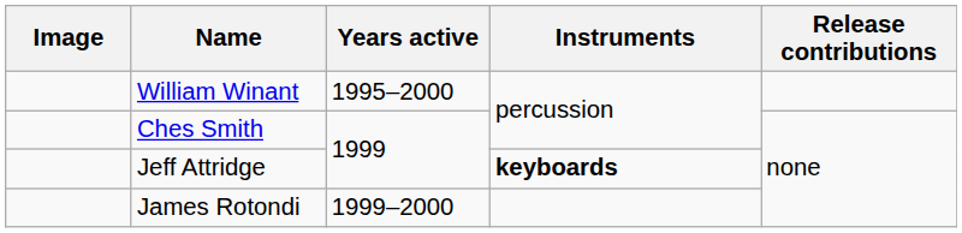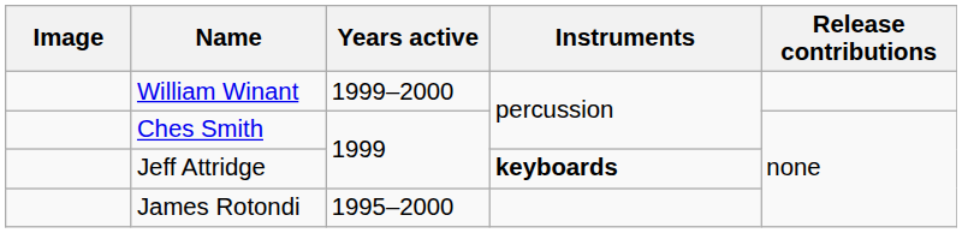William Winant | Years active: 1995–2000 -> 1999–2000
James Rotondi | Years active: 1999–2000 -> 1995–2000
